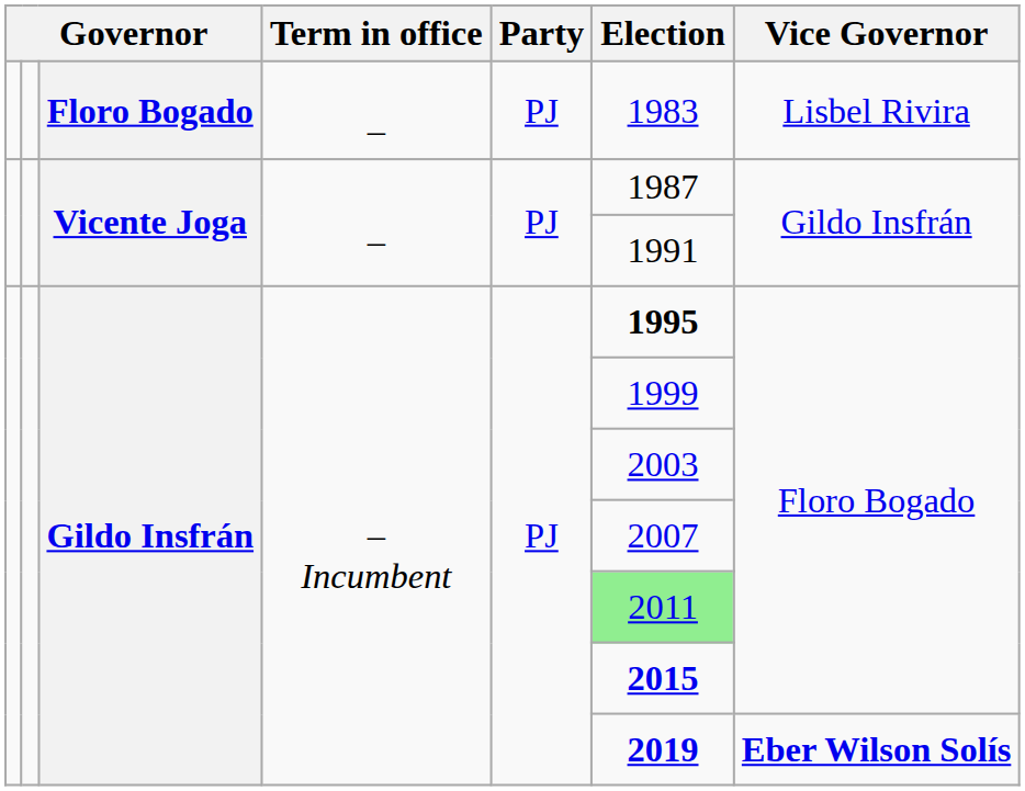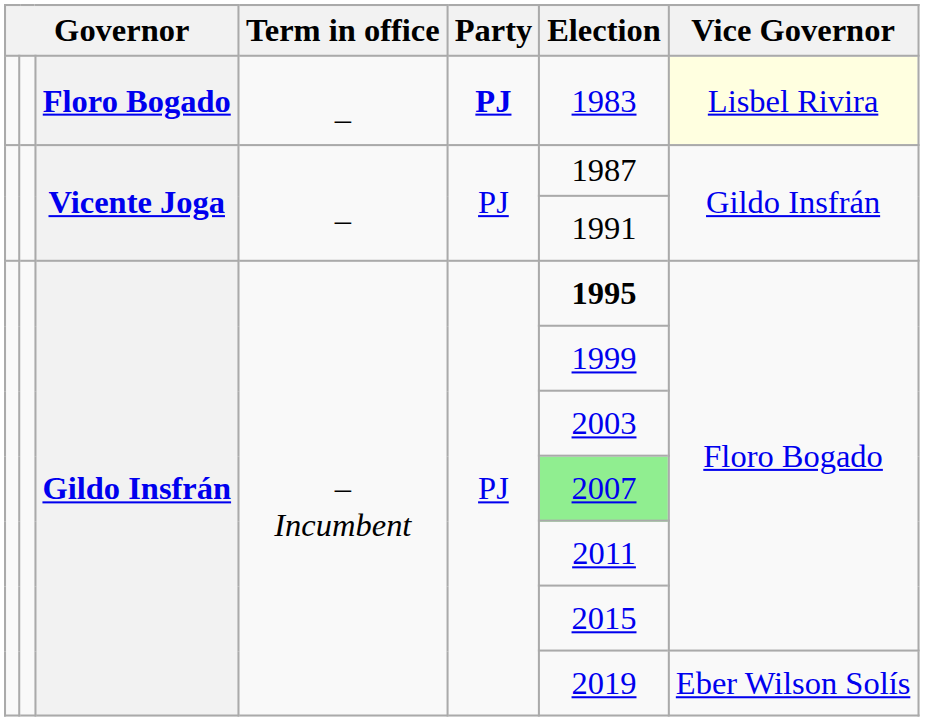row 2 | Party: normal -> bold
row 2 | Vice Governor: no background -> lightyellow background
row 8 | Election: no background -> lightgreen background
row 9 | Election: lightgreen background -> no background
row 10 | Election: bold -> normal
row 11 | Election: bold -> normal
row 11 | Vice Governor: bold -> normal
